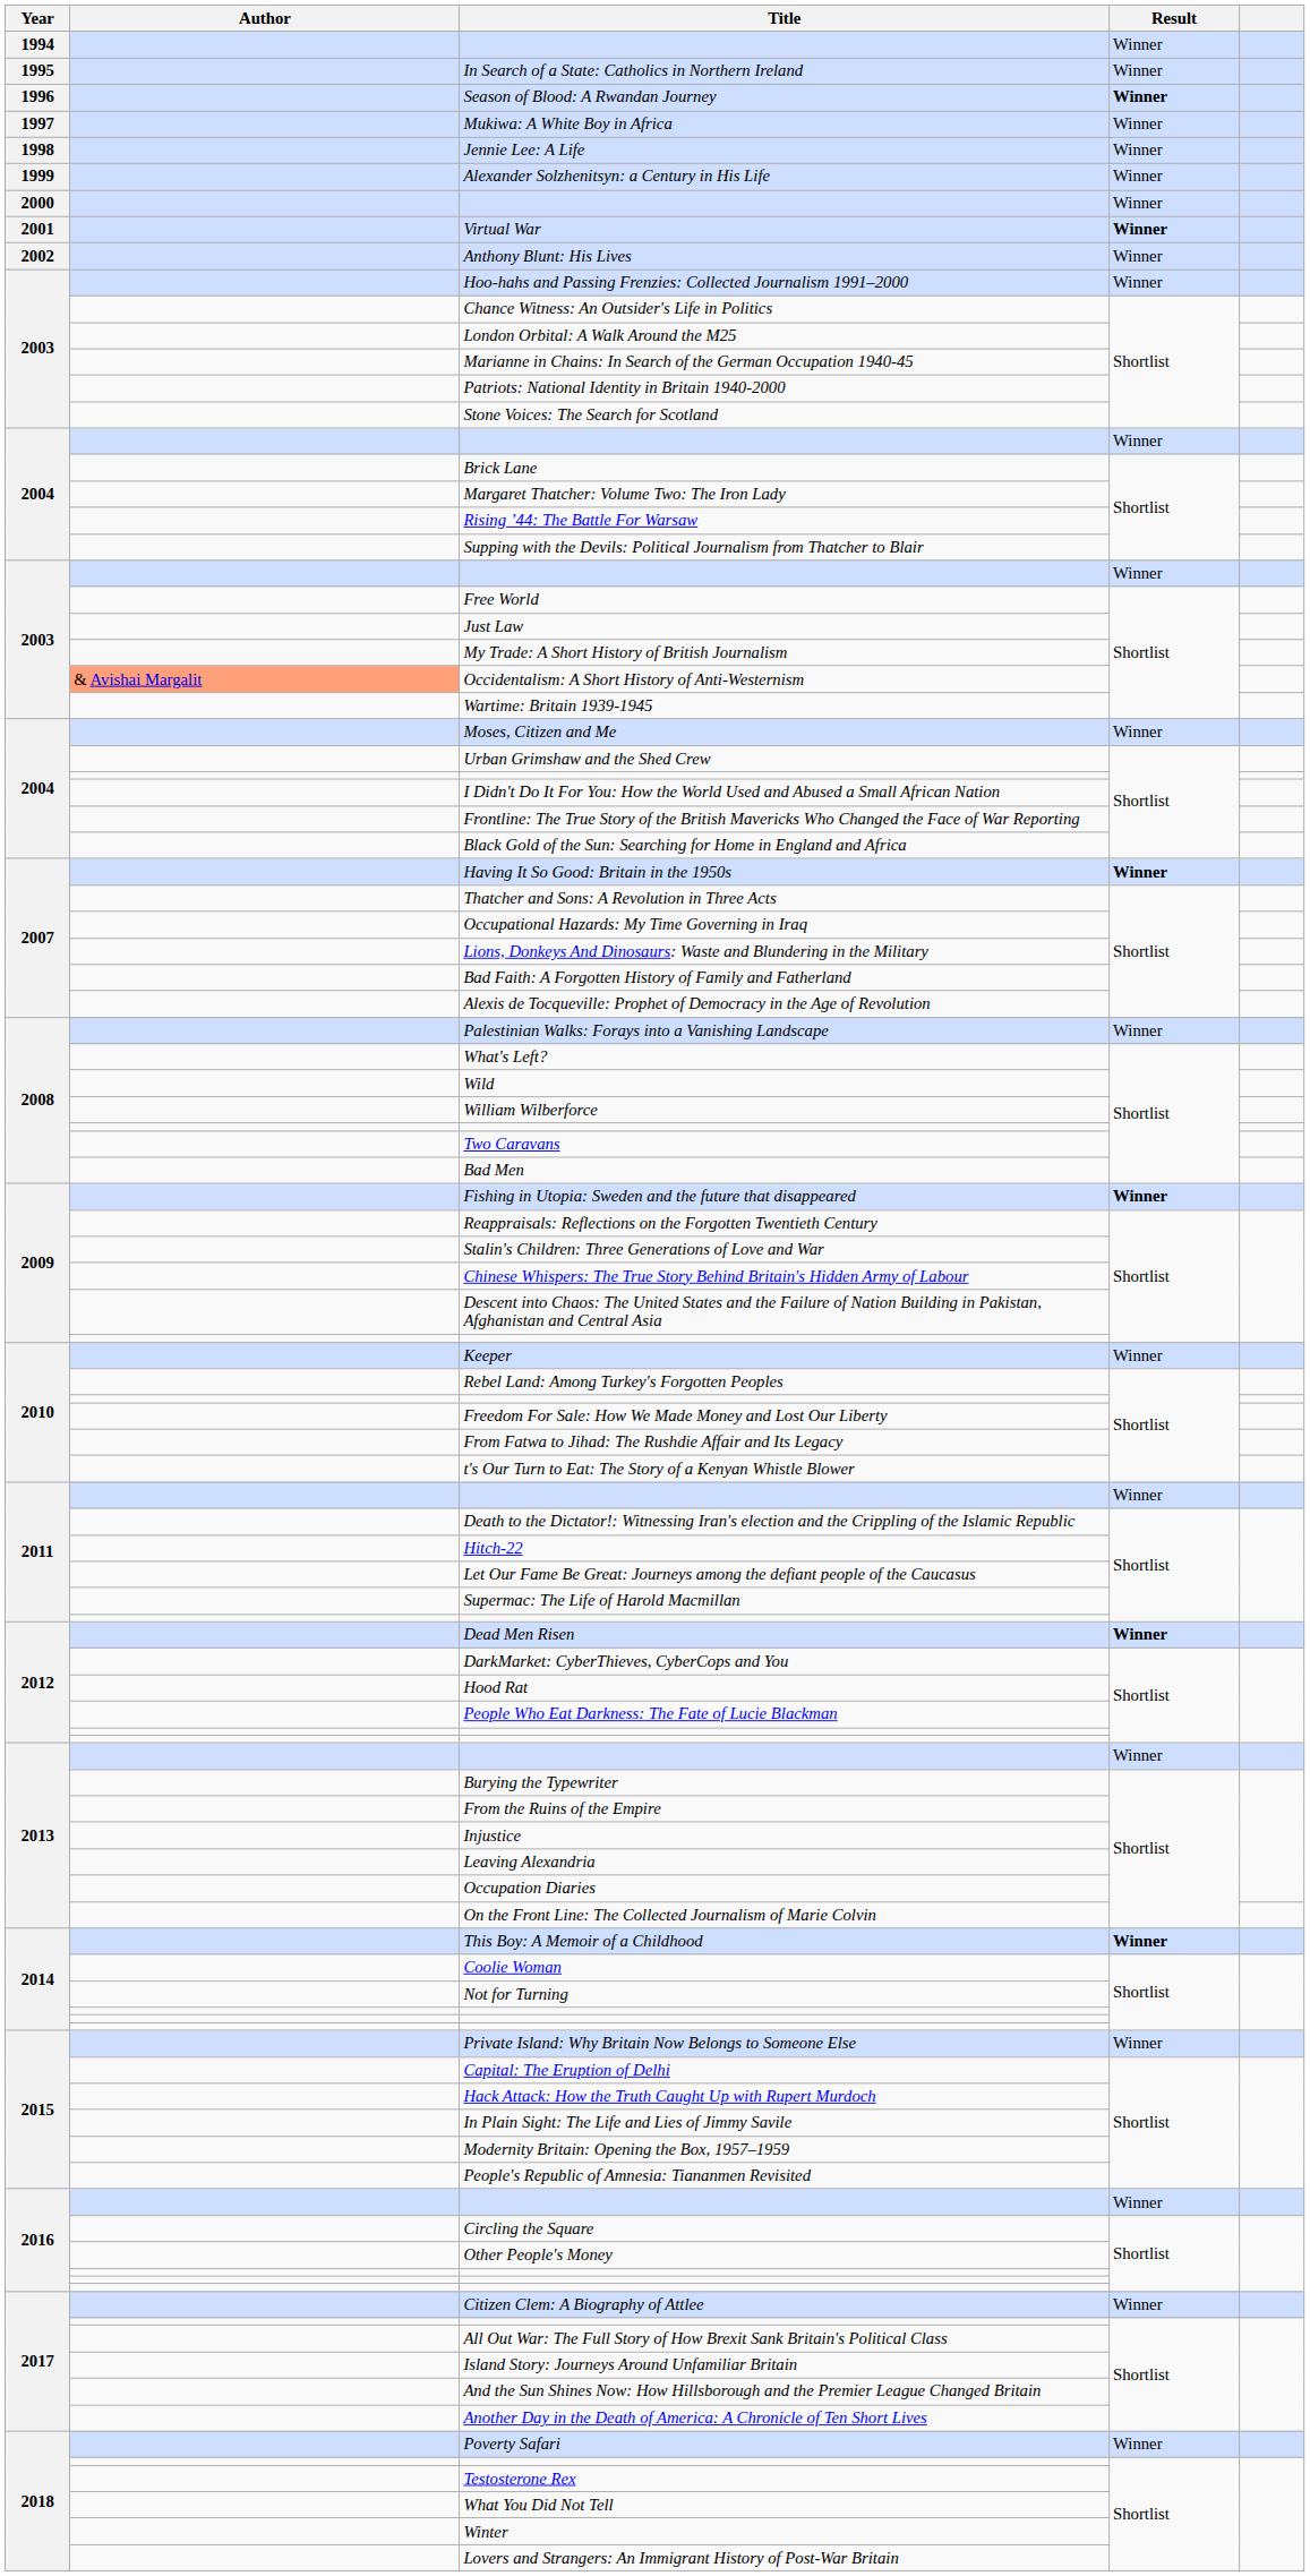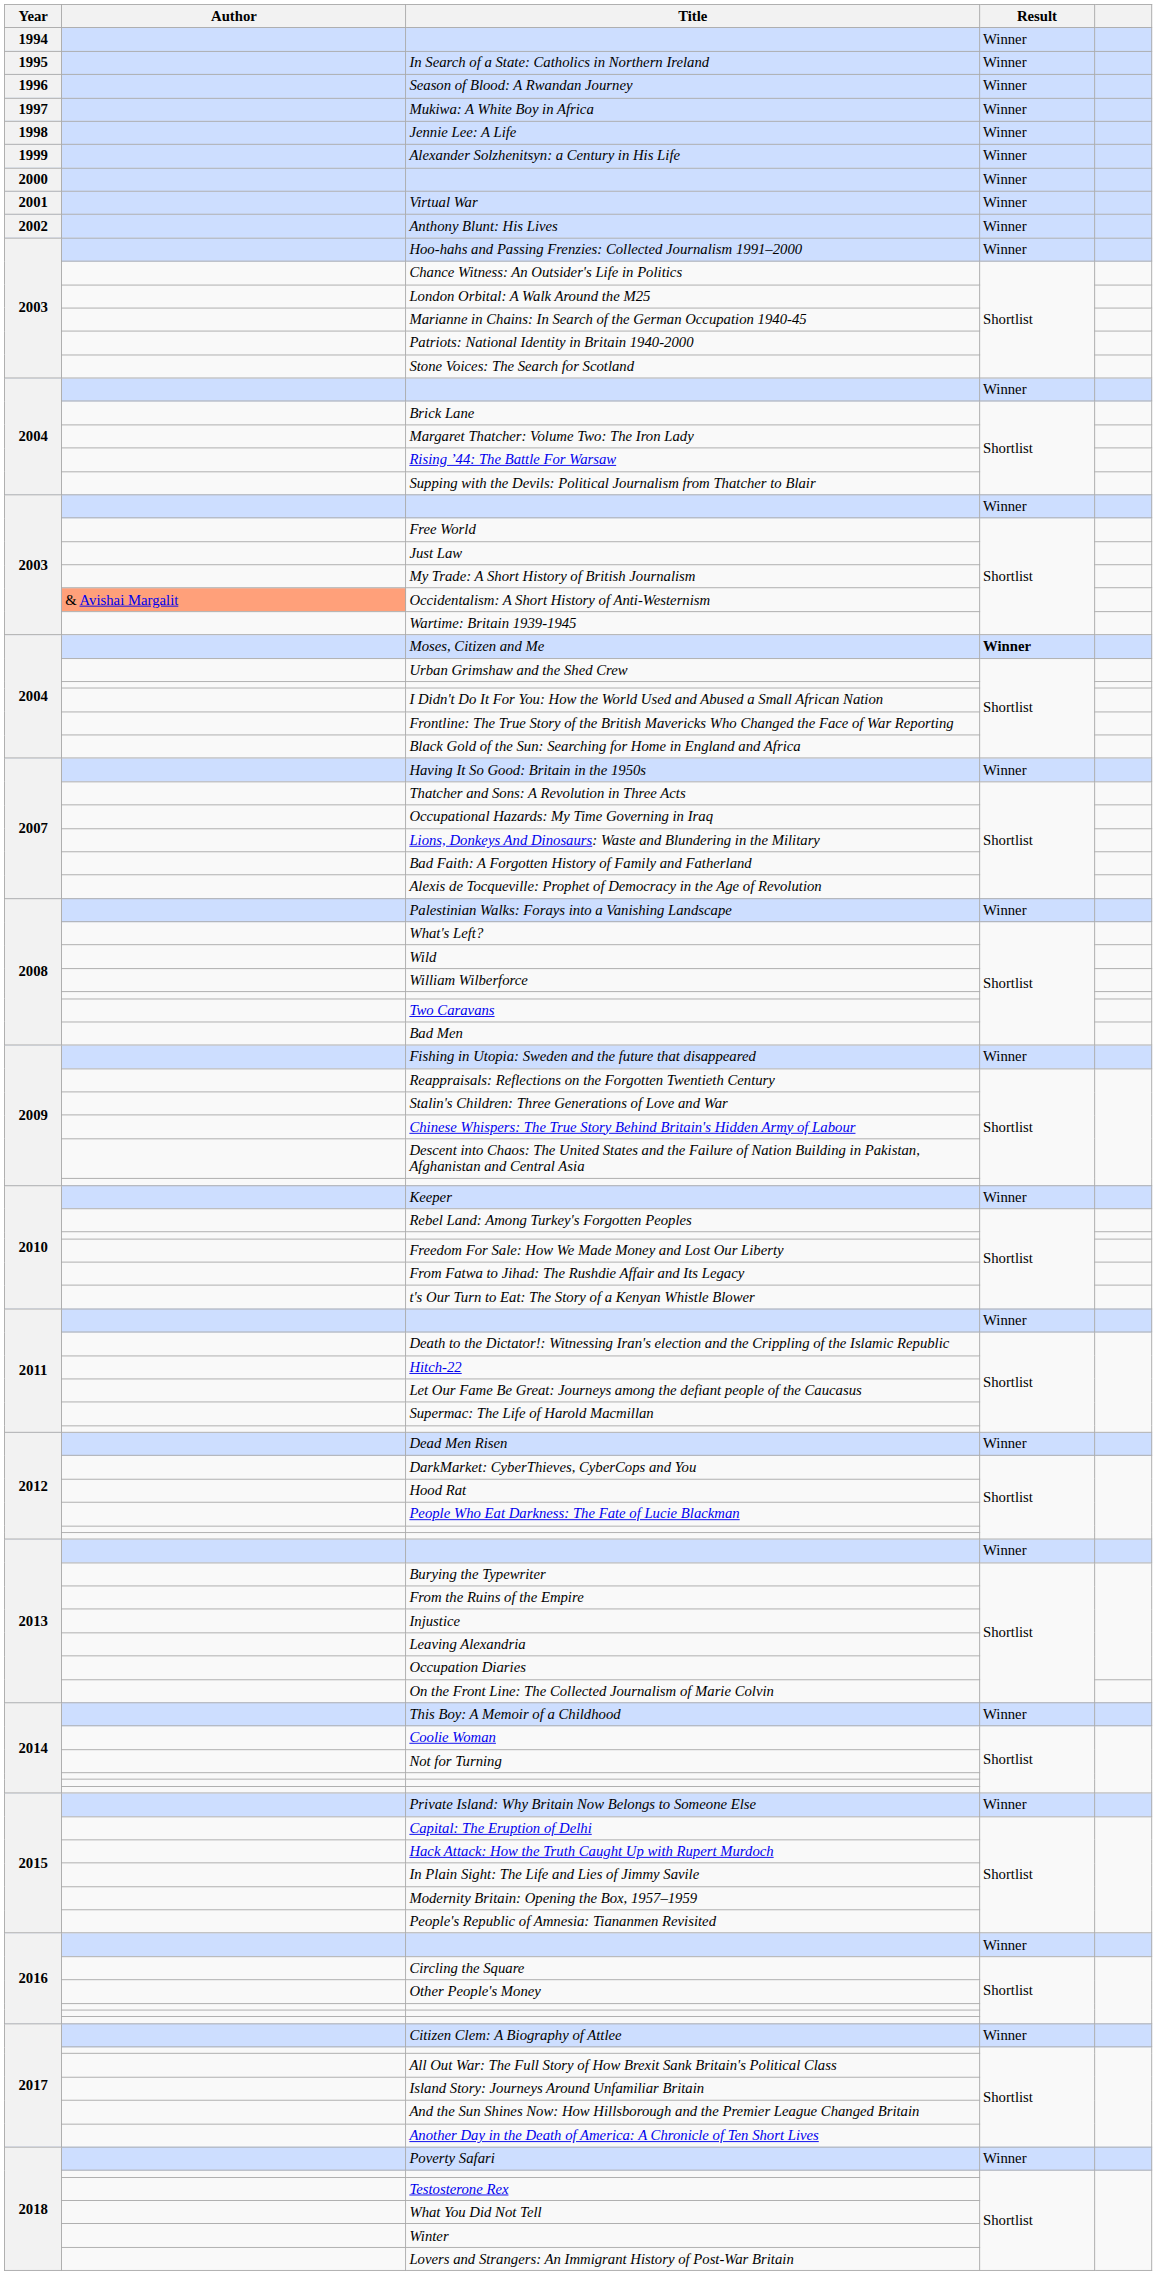Season of Blood: A Rwandan Journey | Result: bold -> normal
Virtual War | Result: bold -> normal
Moses, Citizen and Me | Result: normal -> bold
Having It So Good: Britain in the 1950s | Result: bold -> normal
Fishing in Utopia: Sweden and the future that disappeared | Result: bold -> normal
Dead Men Risen | Result: bold -> normal
This Boy: A Memoir of a Childhood | Result: bold -> normal
